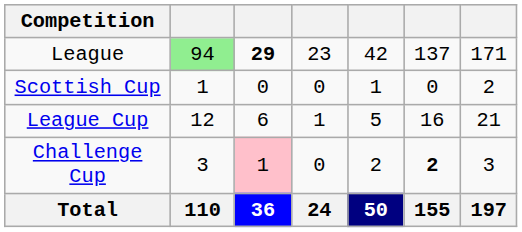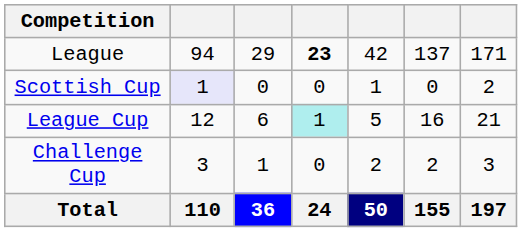League | column 2: lightgreen background -> no background
League | column 3: bold -> normal
League | column 4: normal -> bold
Scottish Cup | column 2: no background -> lavender background
League Cup | column 4: no background -> paleturquoise background
Challenge Cup | column 3: pink background -> no background
Challenge Cup | column 6: bold -> normal
